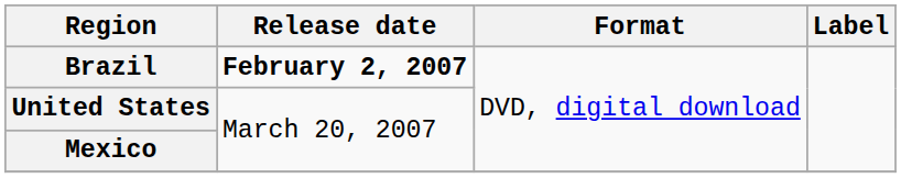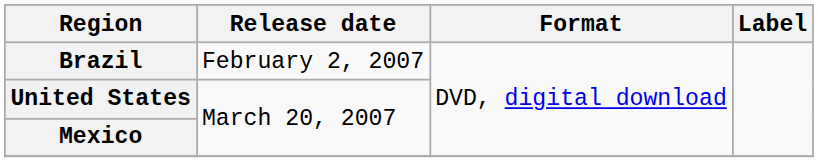Brazil | Release date: bold -> normal
